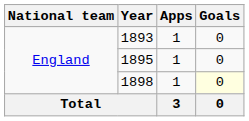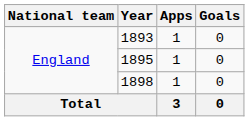1898 | Goals: lightyellow background -> no background
